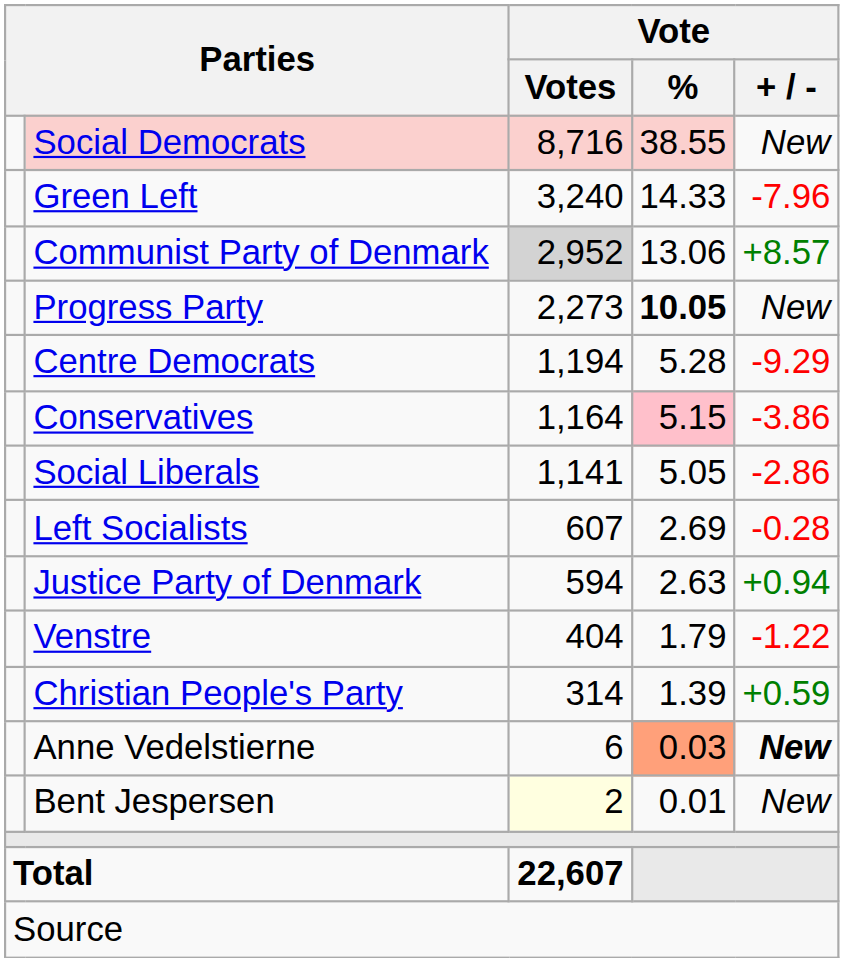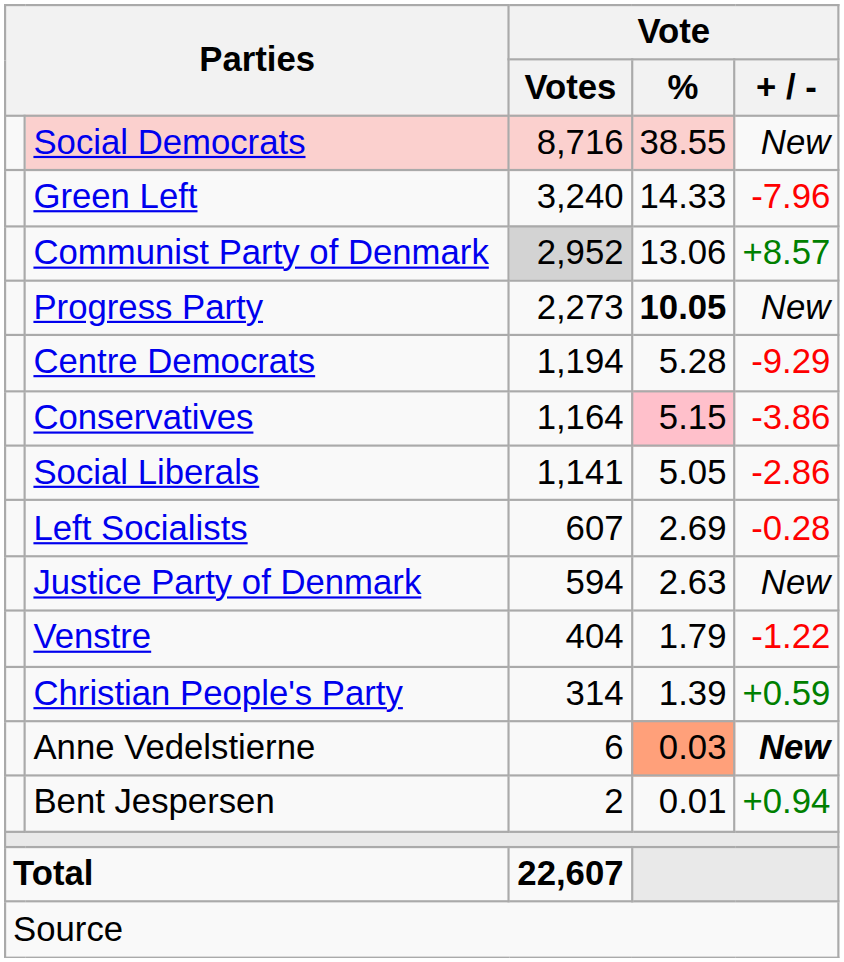Justice Party of Denmark | Vote / + / -: +0.94 -> New
Bent Jespersen | Vote / Votes: lightyellow background -> no background
Bent Jespersen | Vote / + / -: New -> +0.94
